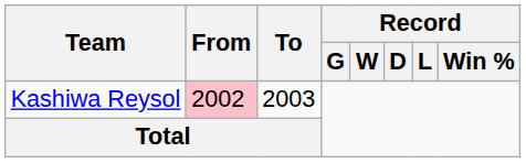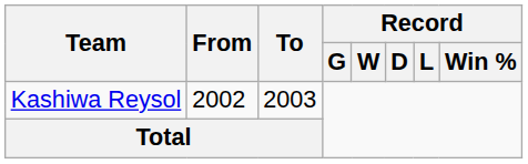Kashiwa Reysol | From: pink background -> no background
